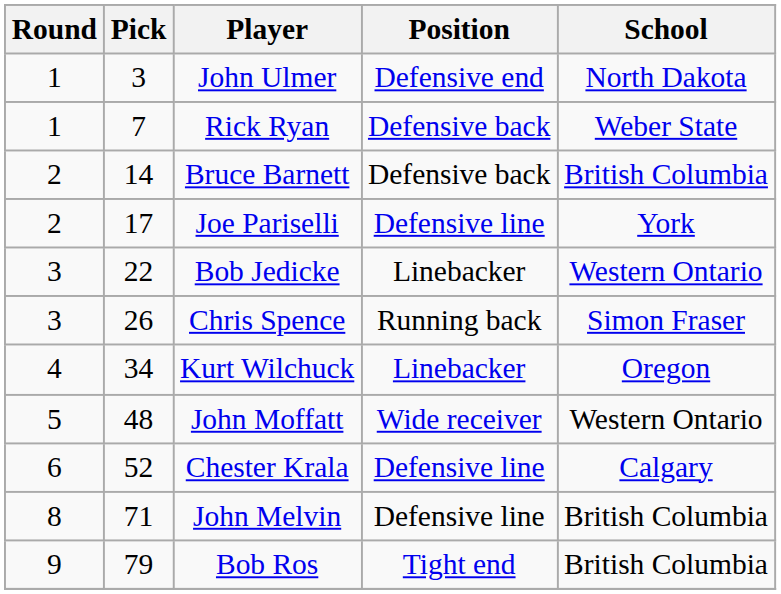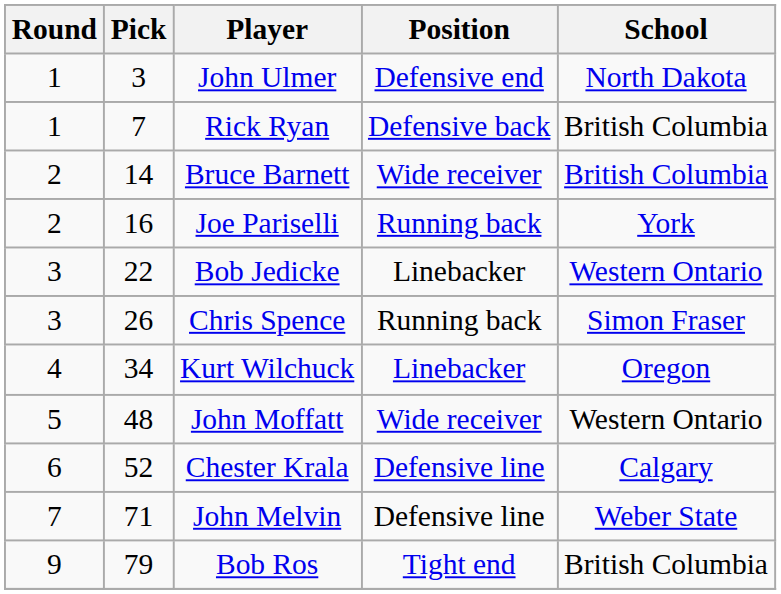Rick Ryan | School: Weber State -> British Columbia
Bruce Barnett | Position: Defensive back -> Wide receiver
Joe Pariselli | Pick: 17 -> 16
Joe Pariselli | Position: Defensive line -> Running back
John Melvin | Round: 8 -> 7
John Melvin | School: British Columbia -> Weber State
